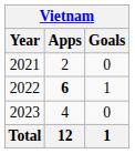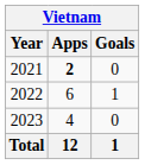2021 | Apps: normal -> bold
2022 | Apps: bold -> normal
